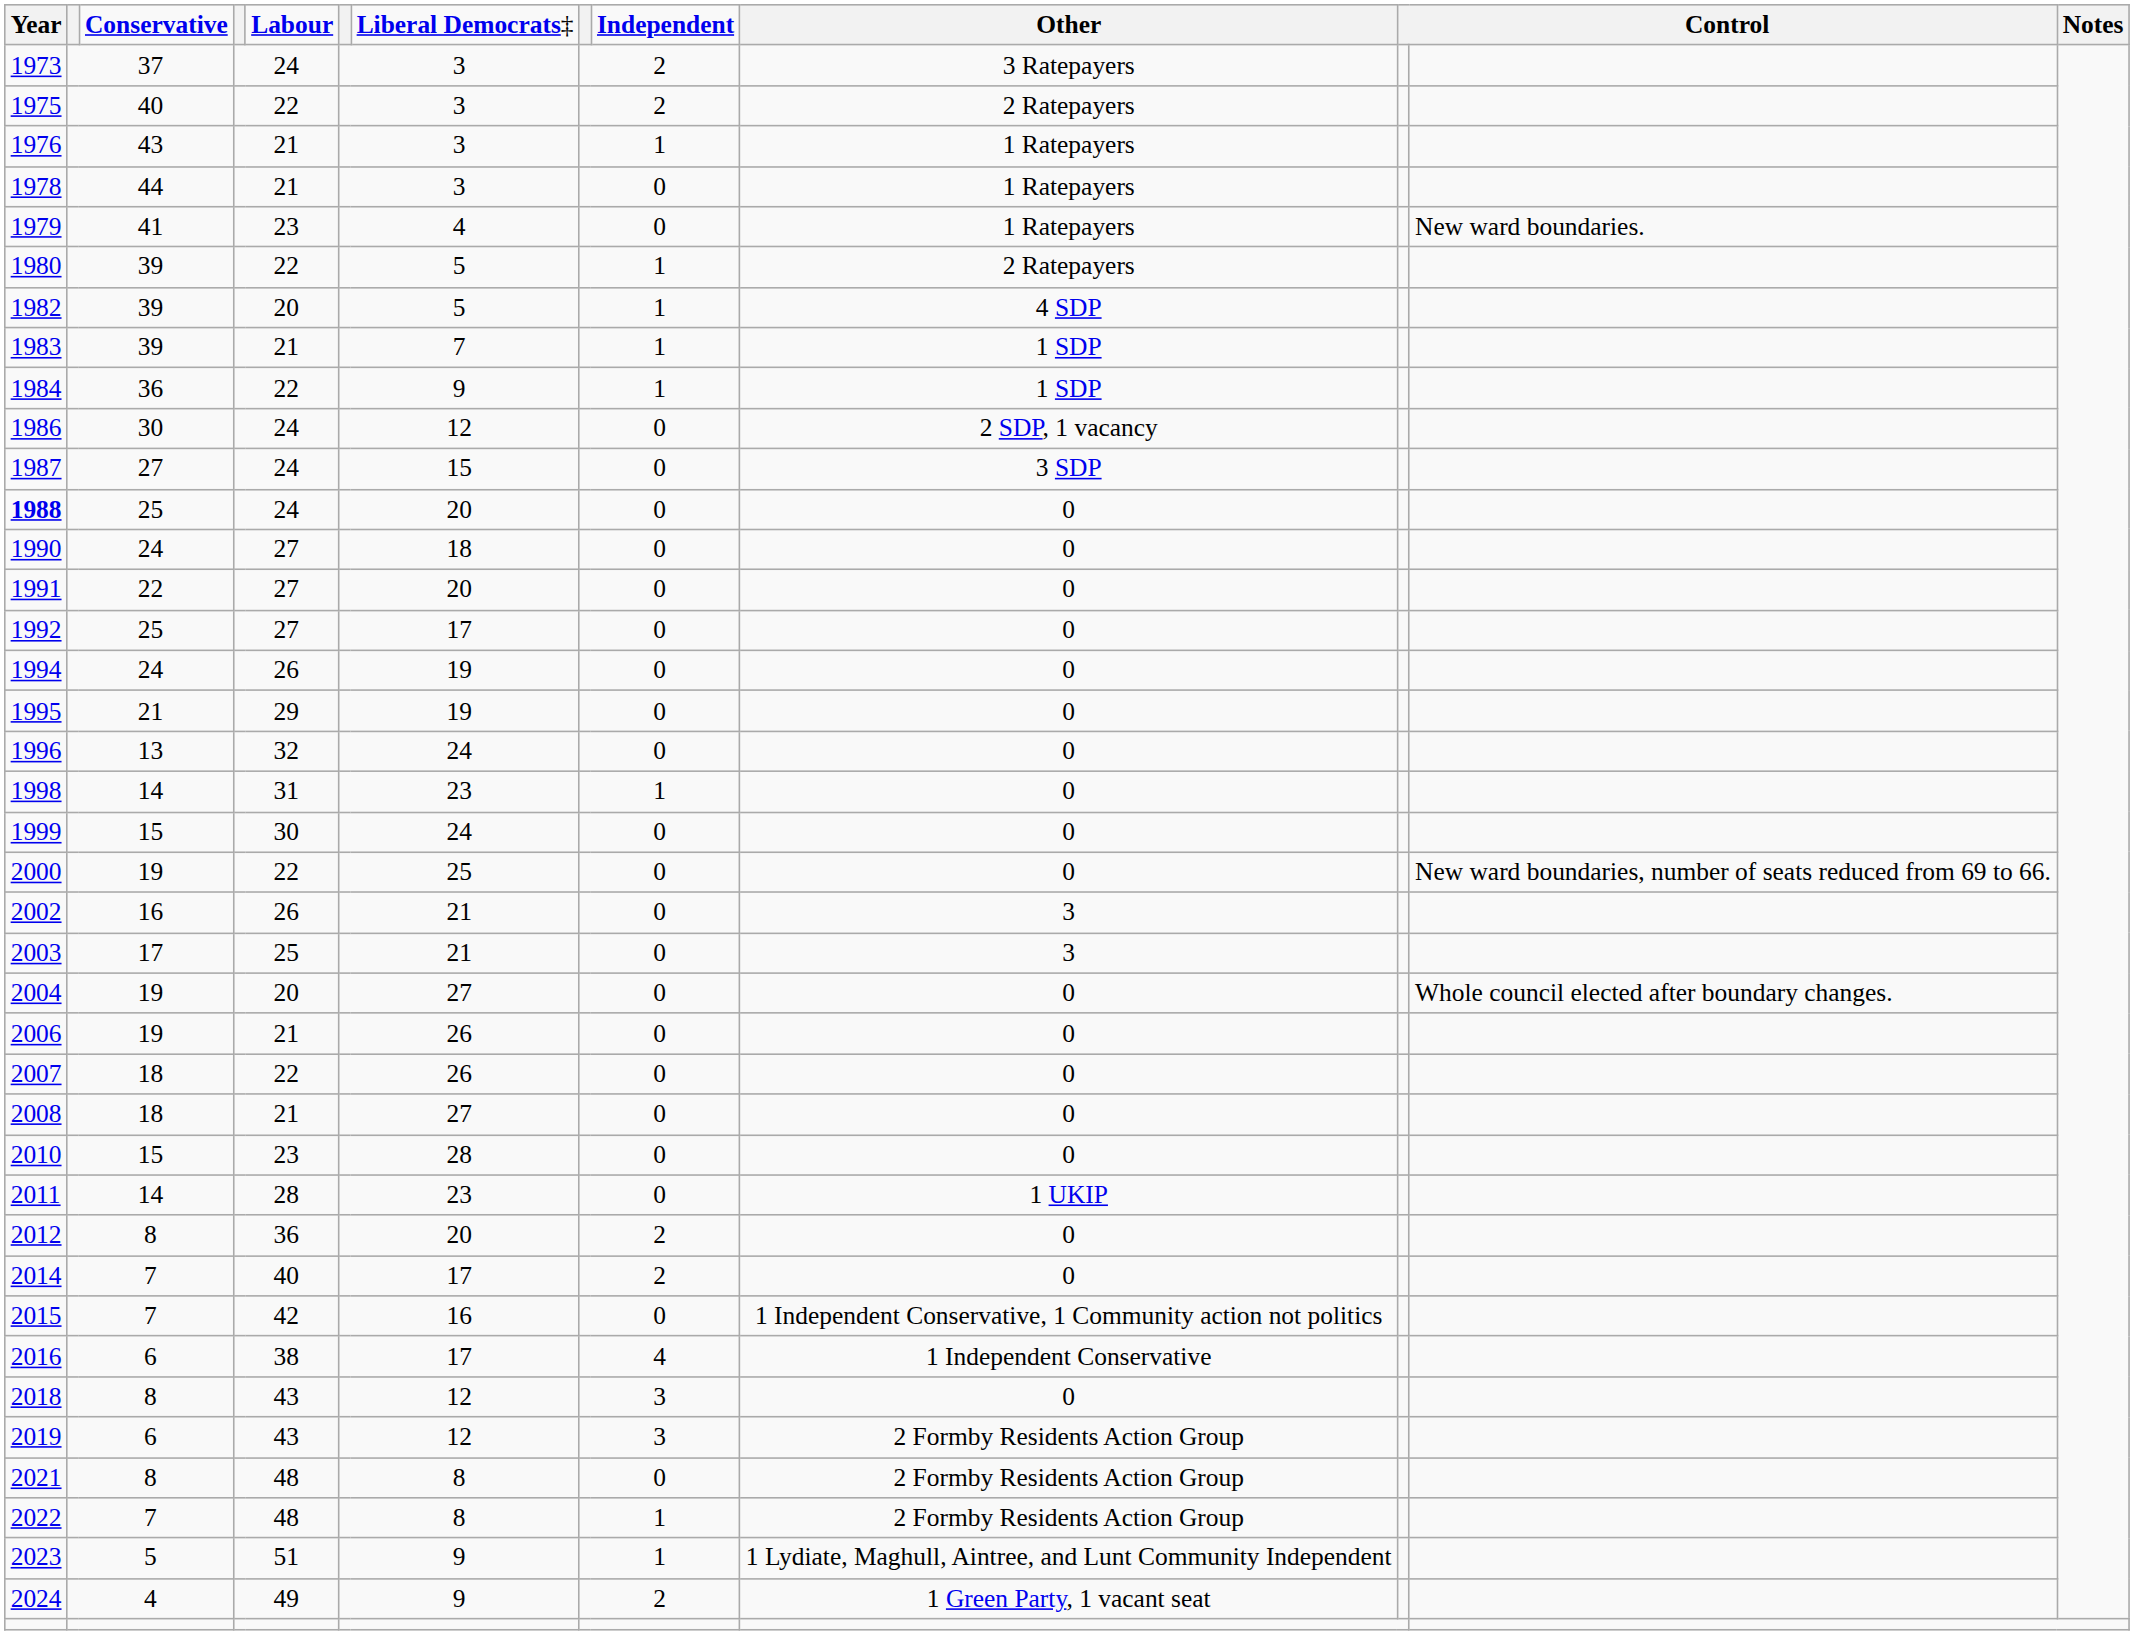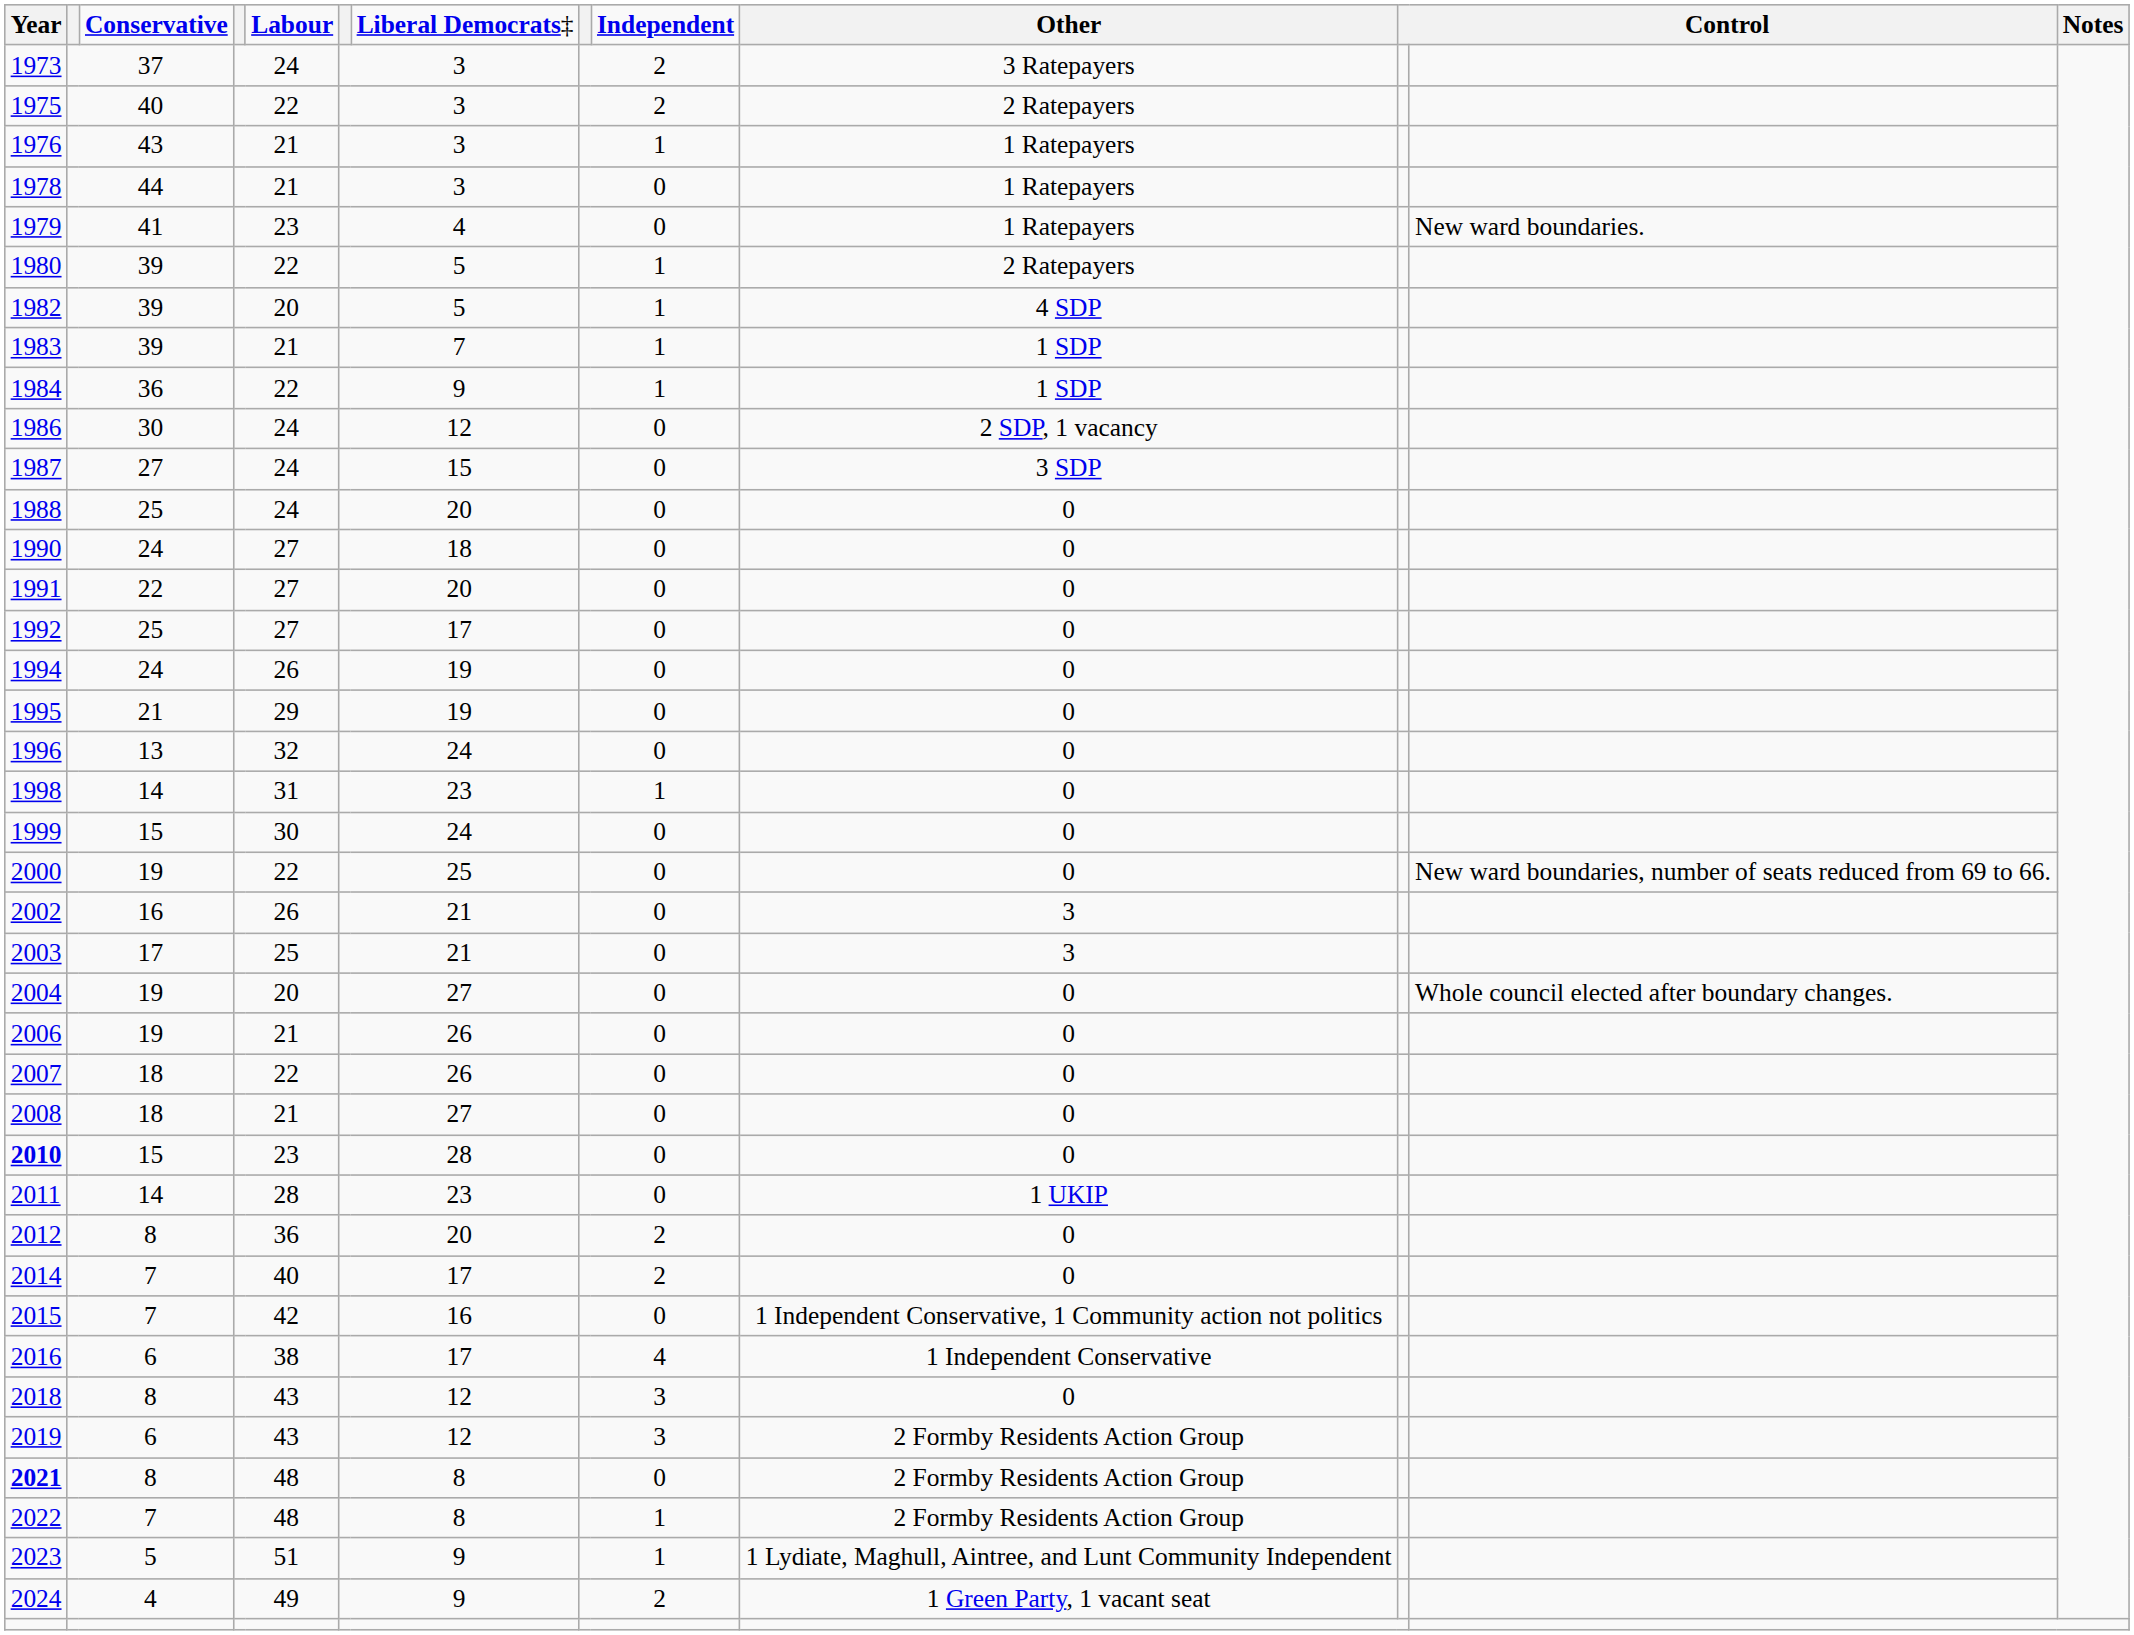1988 | column 1: bold -> normal
2010 | column 1: normal -> bold
2021 | column 1: normal -> bold
